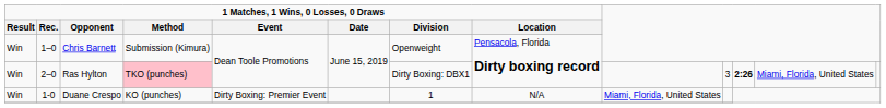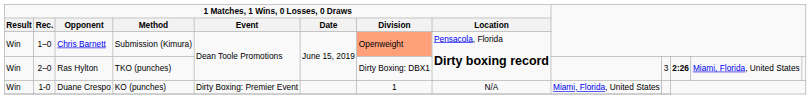Chris Barnett | 1 Matches, 1 Wins, 0 Losses, 0 Draws / Division: no background -> lightsalmon background
Ras Hylton | 1 Matches, 1 Wins, 0 Losses, 0 Draws / Method: pink background -> no background
